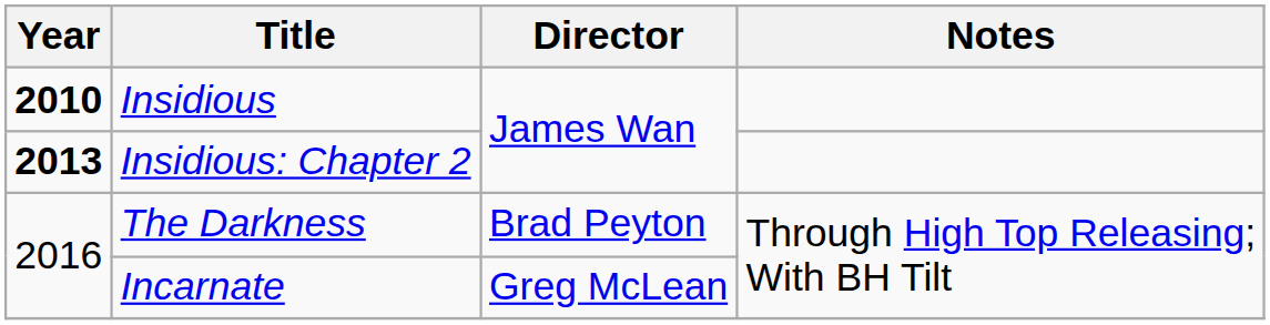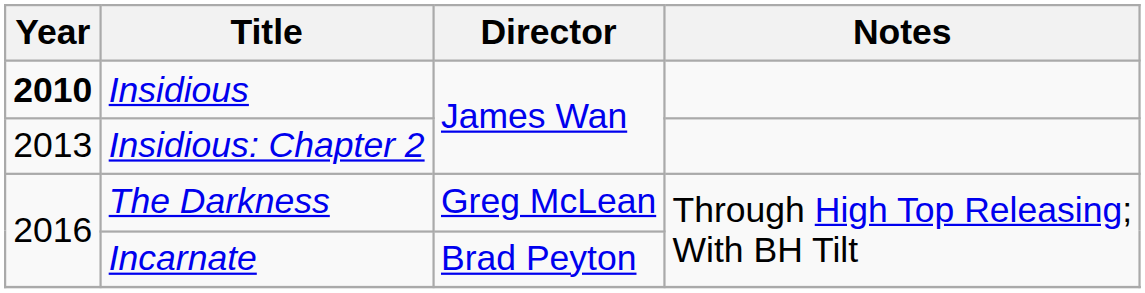Insidious: Chapter 2 | Year: bold -> normal
The Darkness | Director: Brad Peyton -> Greg McLean
Incarnate | Director: Greg McLean -> Brad Peyton
